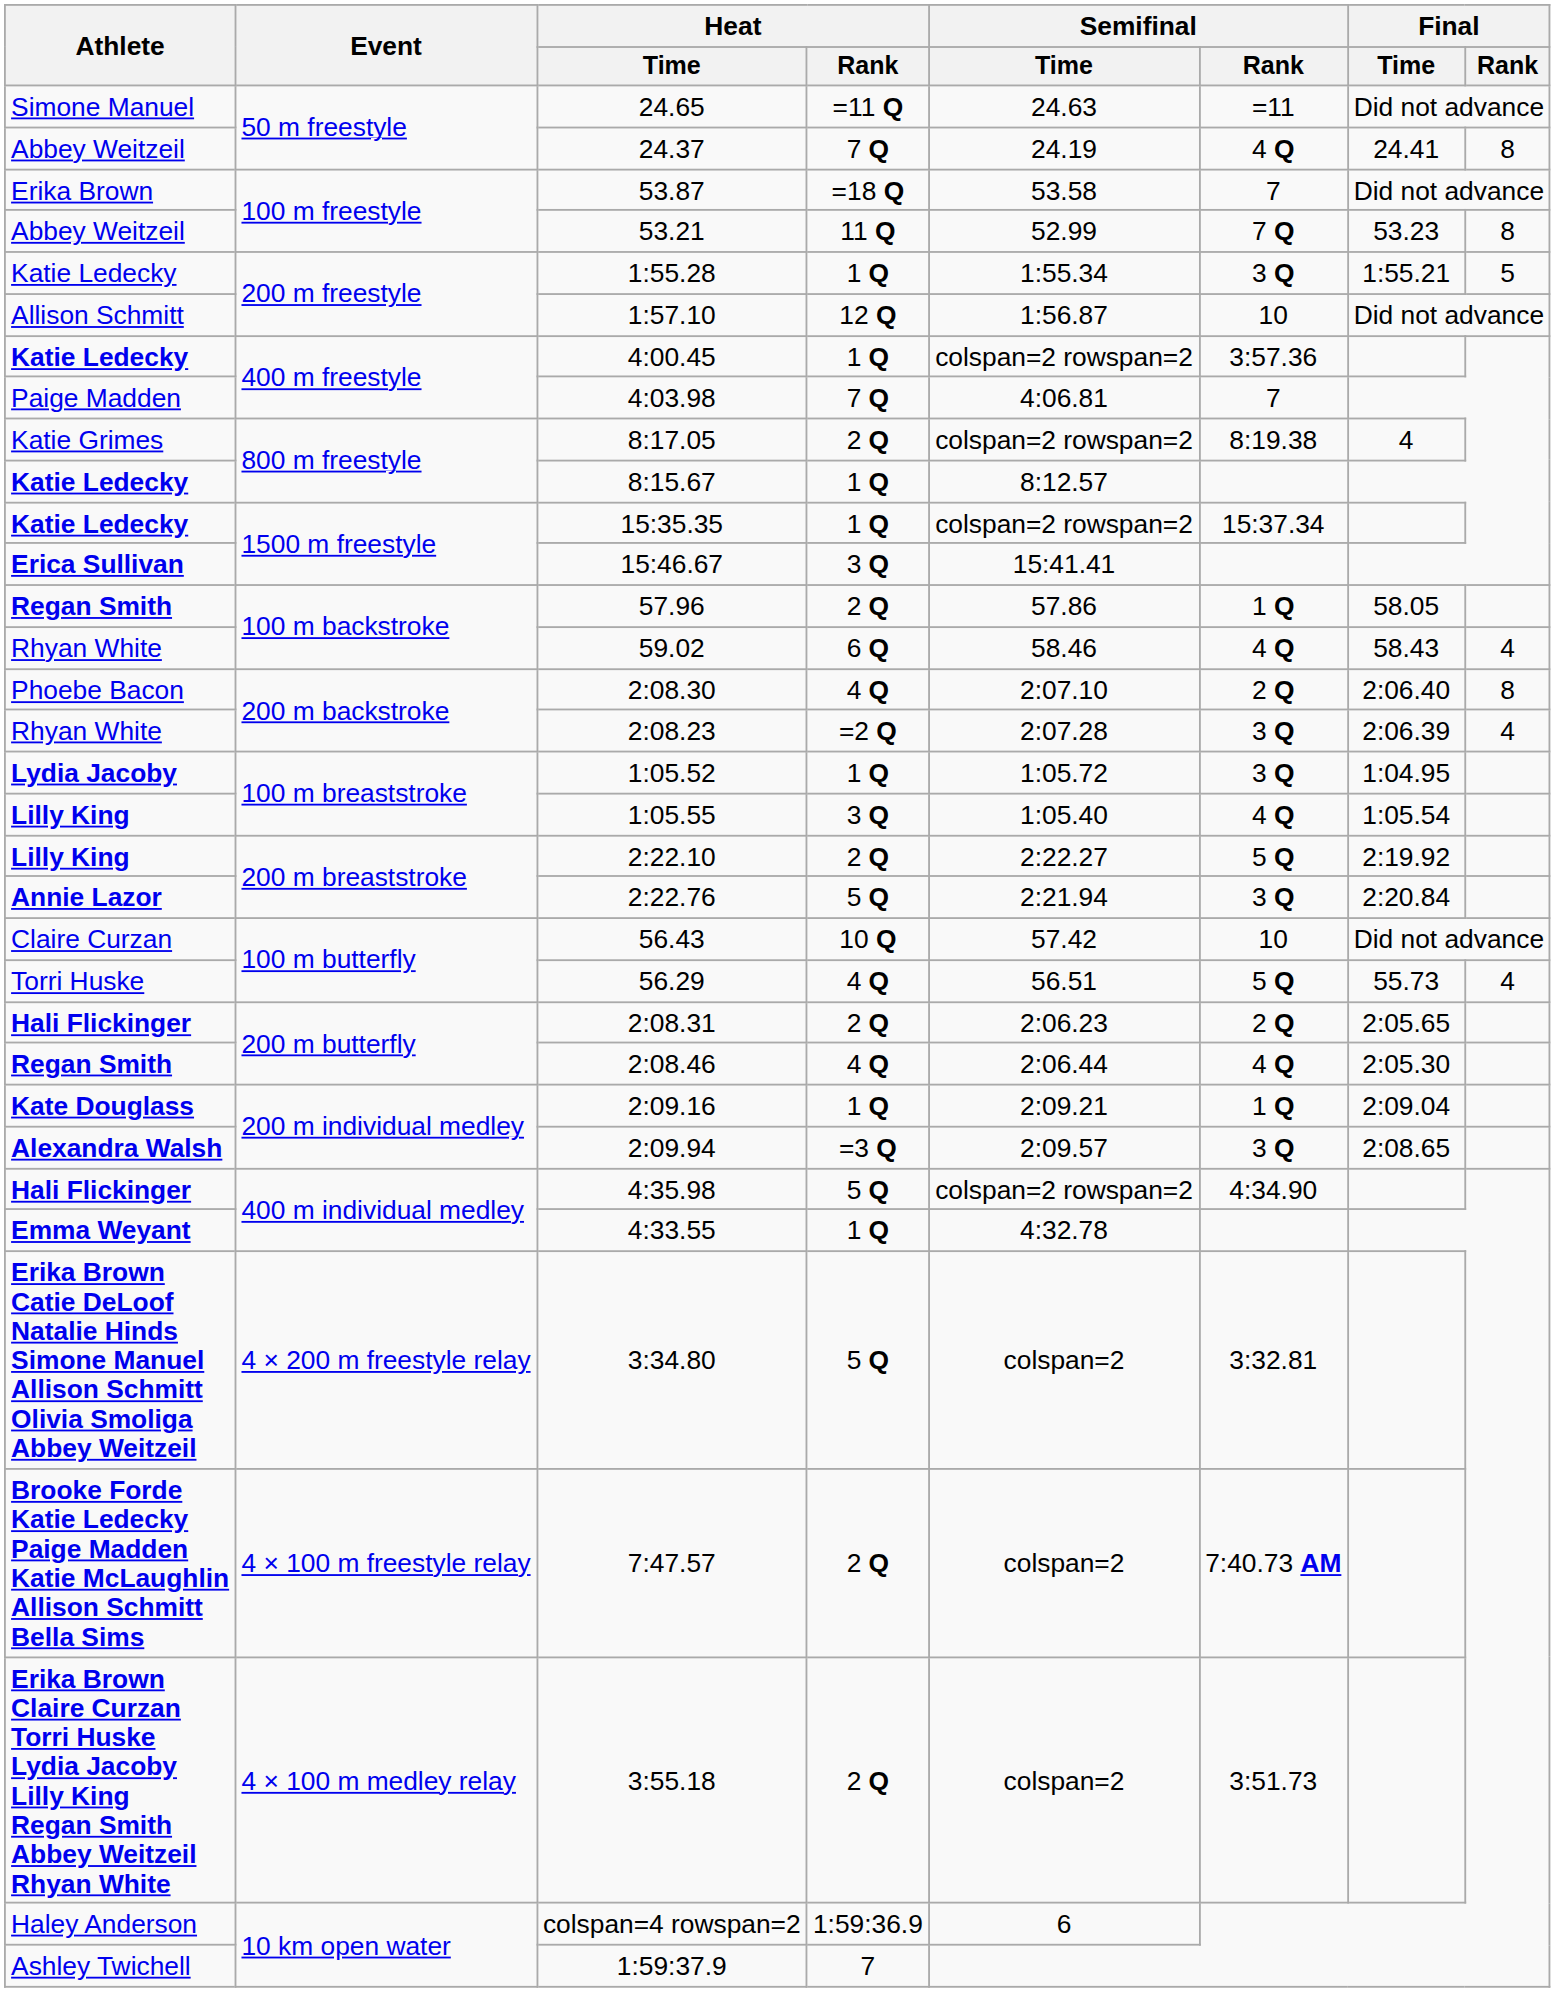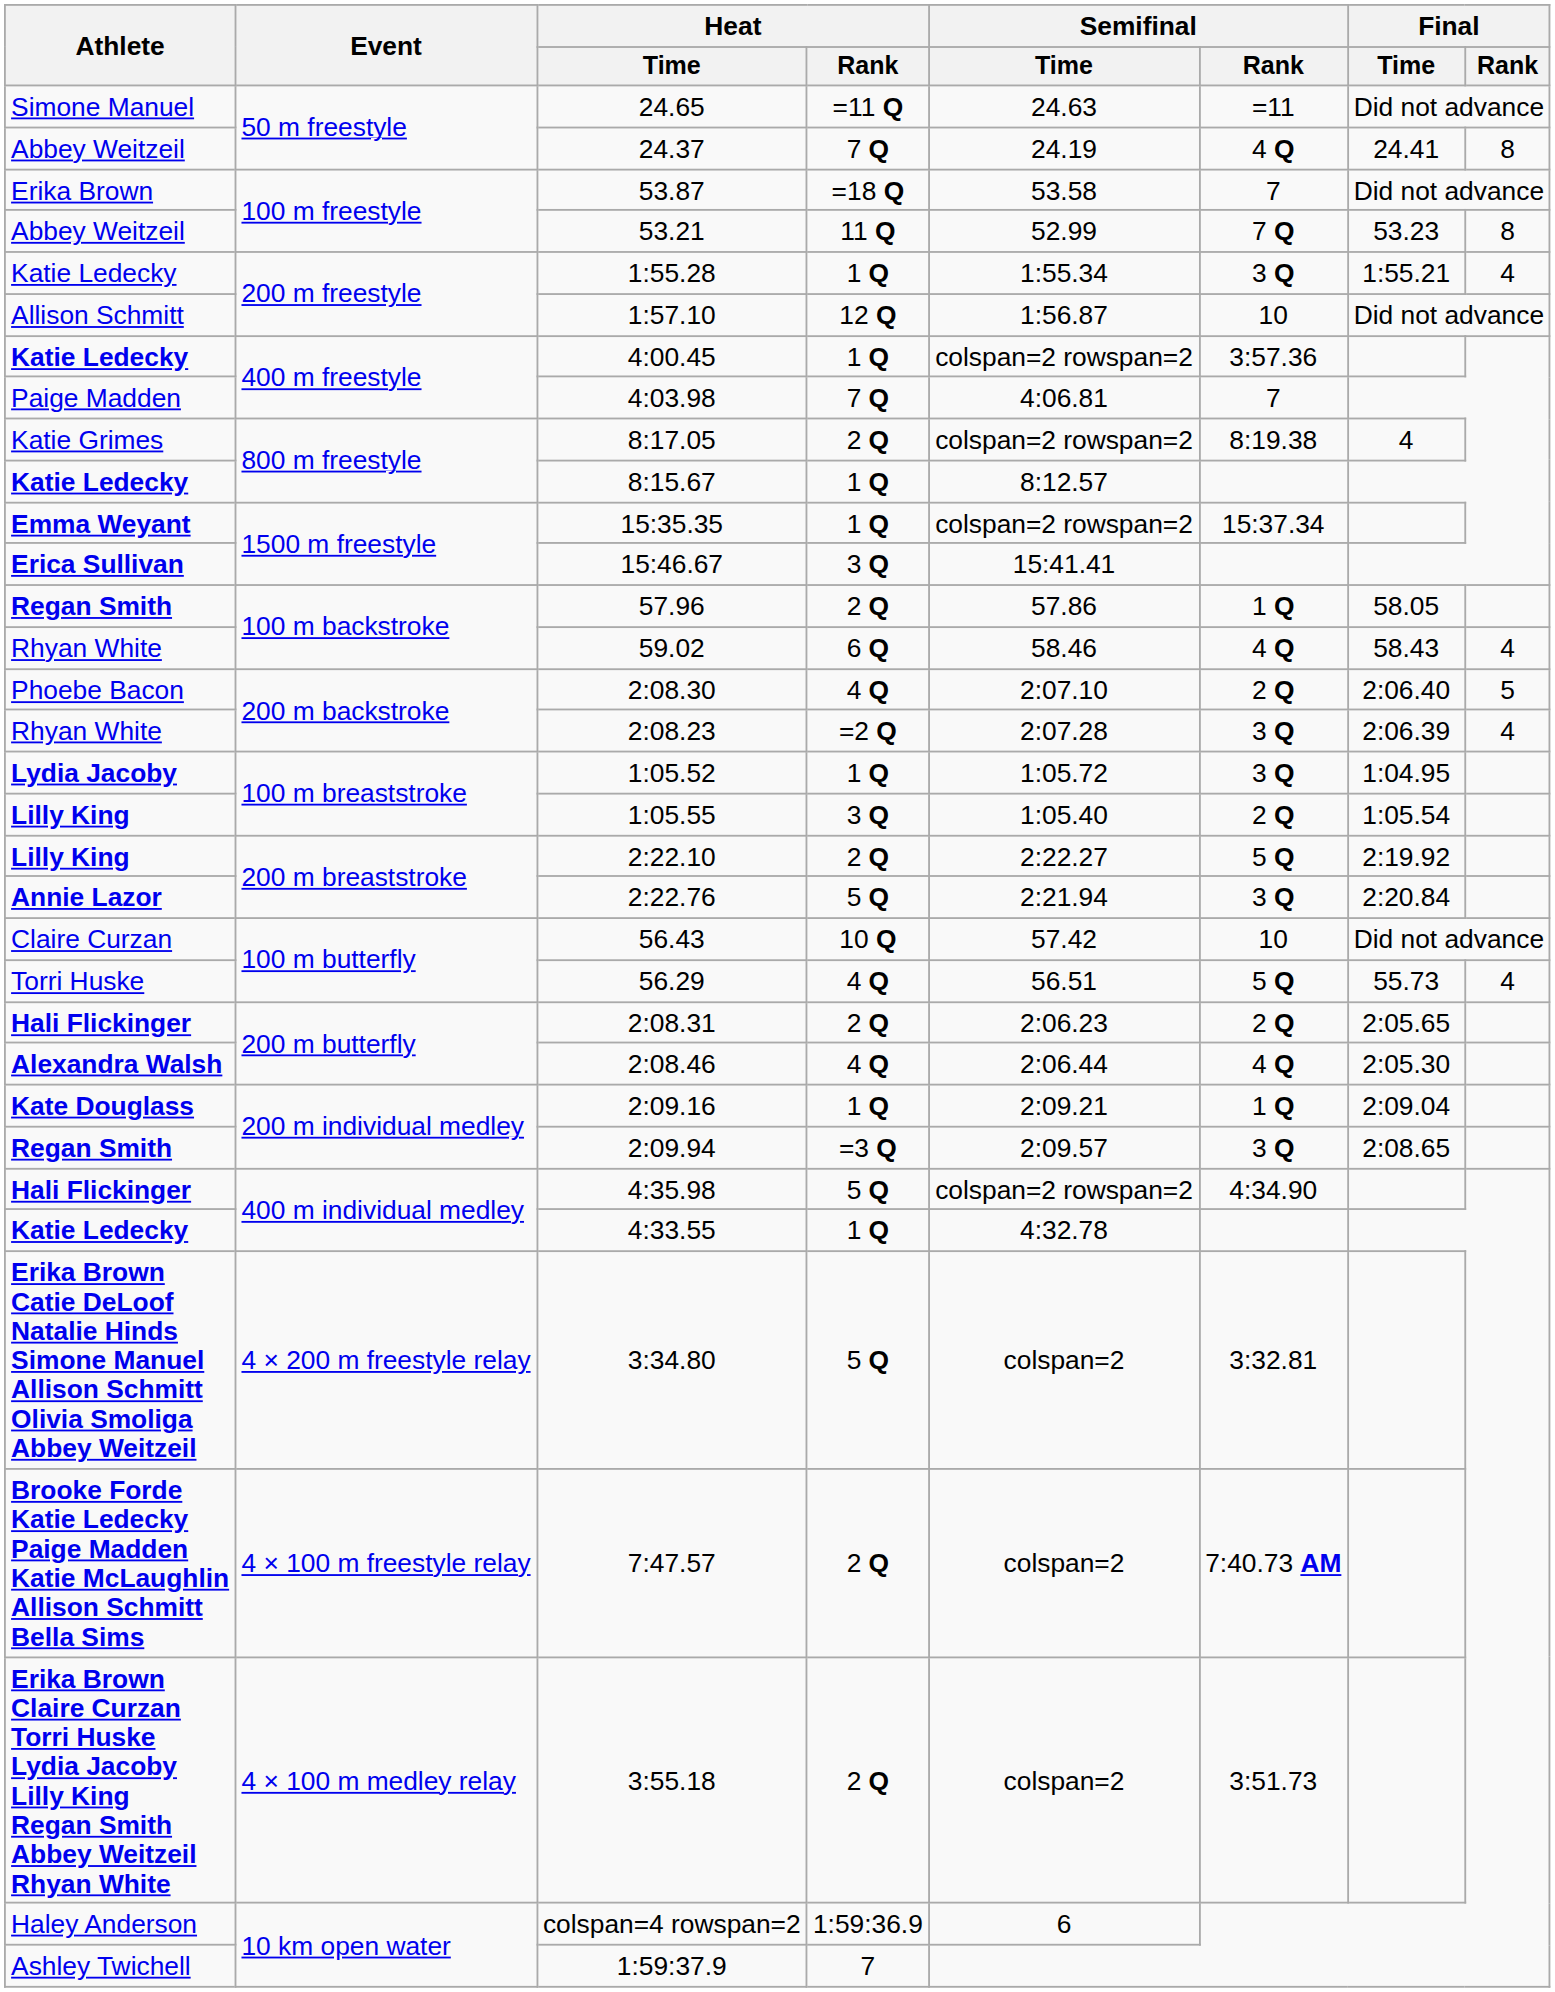1:55.28 | Final / Rank: 5 -> 4
15:35.35 | Athlete: Katie Ledecky -> Emma Weyant
2:08.30 | Final / Rank: 8 -> 5
1:05.55 | Semifinal / Rank: 4 Q -> 2 Q
2:08.46 | Athlete: Regan Smith -> Alexandra Walsh
2:09.94 | Athlete: Alexandra Walsh -> Regan Smith
4:33.55 | Athlete: Emma Weyant -> Katie Ledecky
